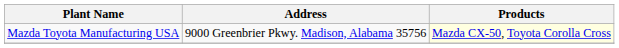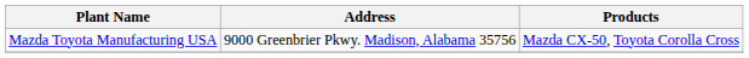Mazda Toyota Manufacturing USA | Products: lightyellow background -> no background
